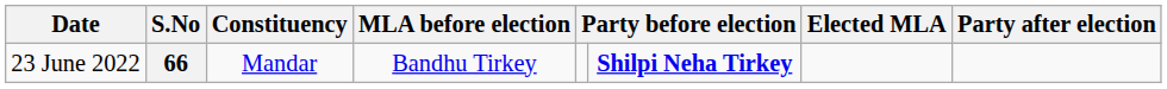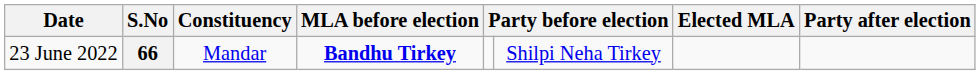66 | MLA before election: normal -> bold
66 | column 6: bold -> normal
